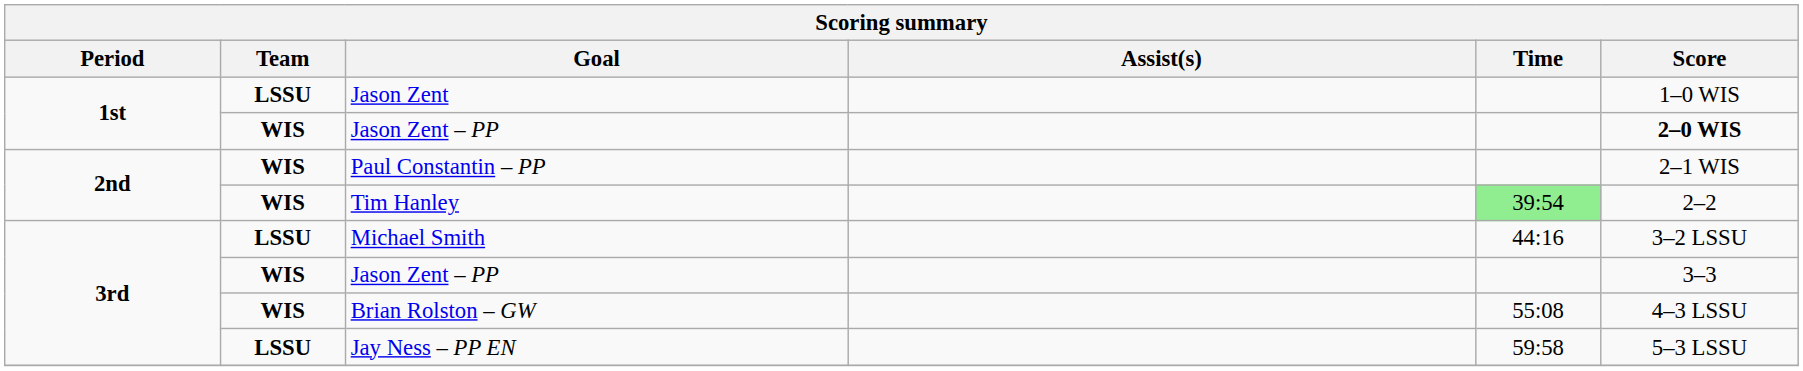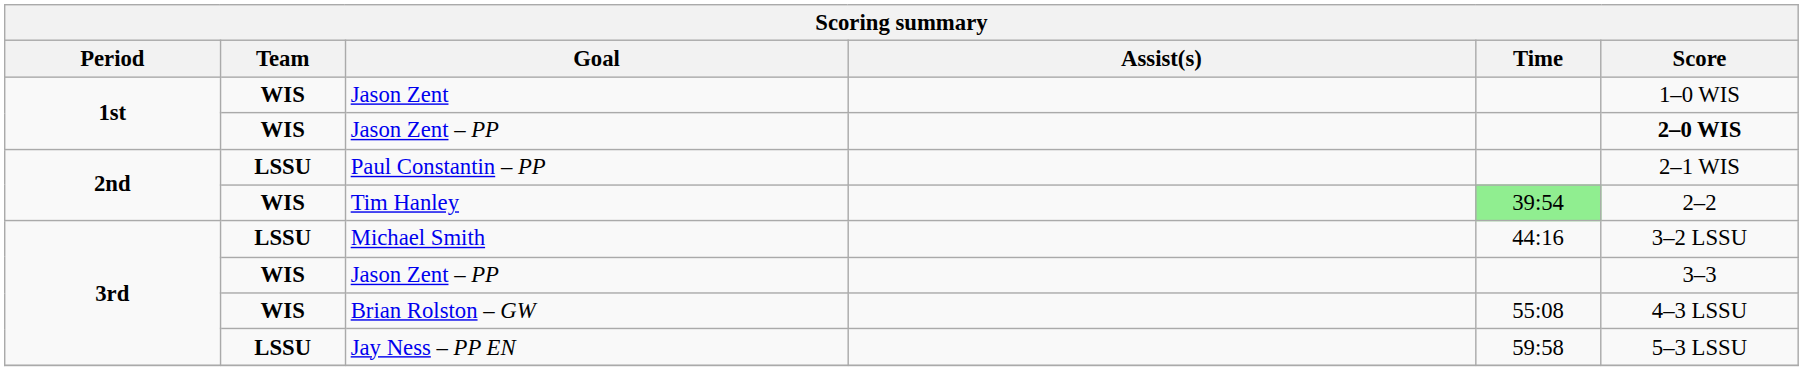Jason Zent | Team: LSSU -> WIS
Paul Constantin – PP | Team: WIS -> LSSU
